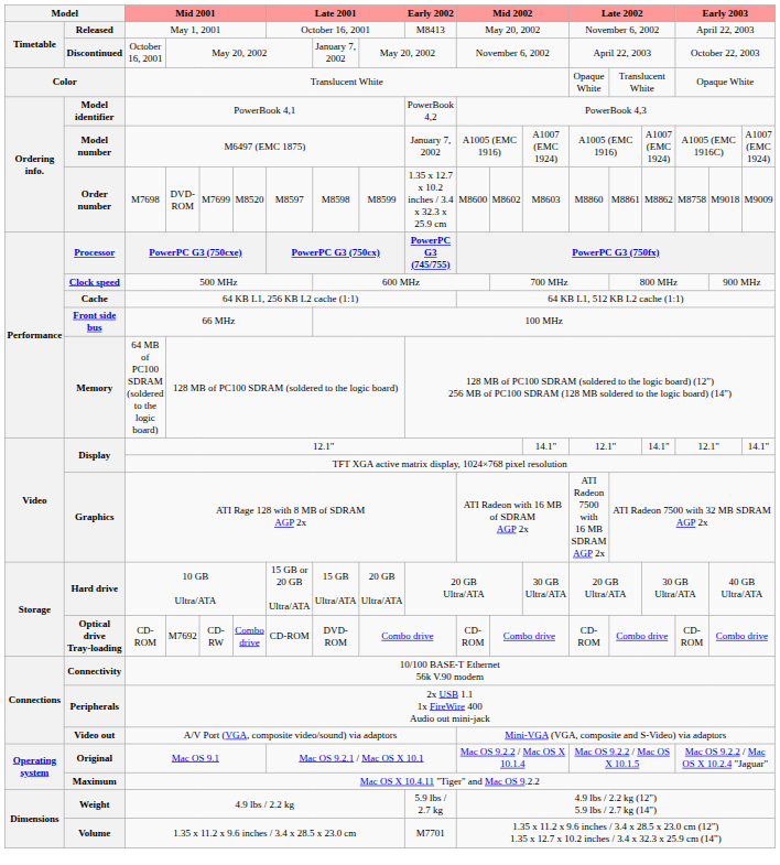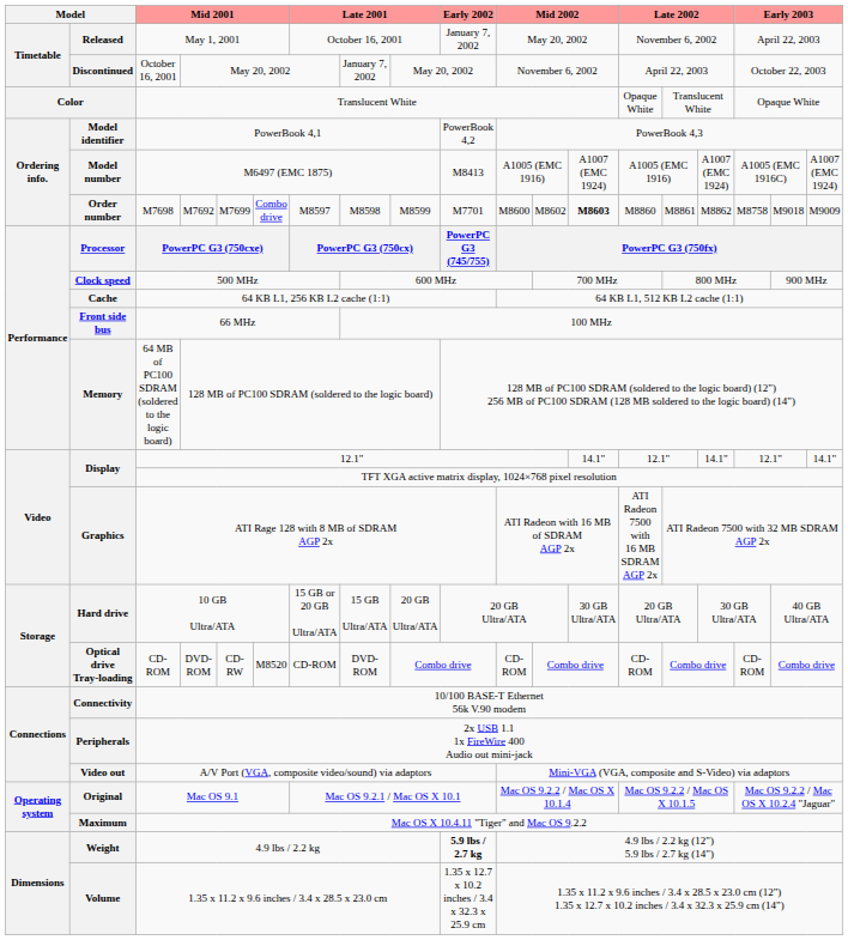Released | Early 2002: M8413 -> January 7, 2002
Model number | Early 2002: January 7, 2002 -> M8413
Order number | column 4: DVD-ROM -> M7692
Order number | column 6: M8520 -> Combo drive
Order number | Early 2002: 1.35 x 12.7 x 10.2 inches / 3.4 x 32.3 x 25.9 cm -> M7701
Order number | column 13: normal -> bold
Optical drive Tray-loading | column 4: M7692 -> DVD-ROM
Optical drive Tray-loading | column 6: Combo drive -> M8520
Weight | Early 2002: normal -> bold
Volume | Early 2002: M7701 -> 1.35 x 12.7 x 10.2 inches / 3.4 x 32.3 x 25.9 cm
